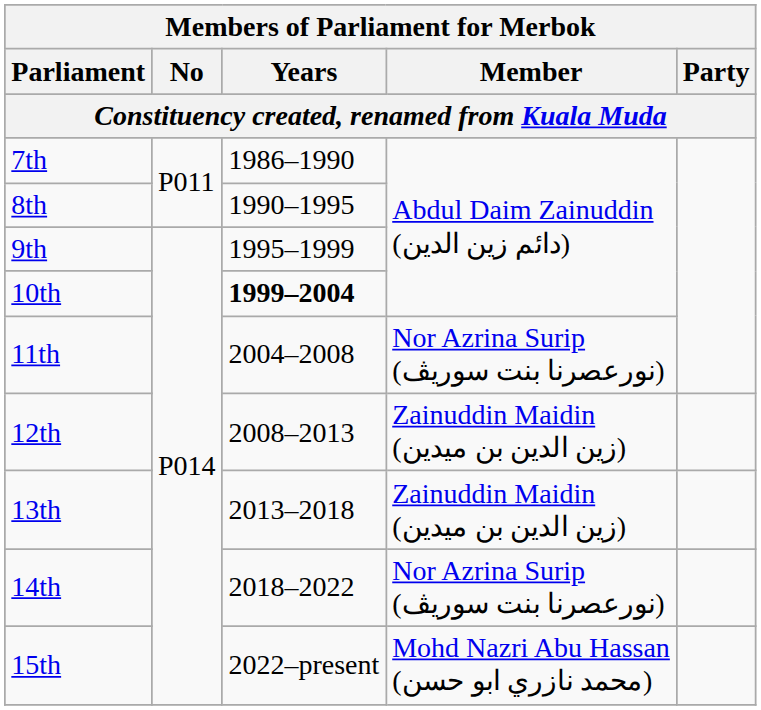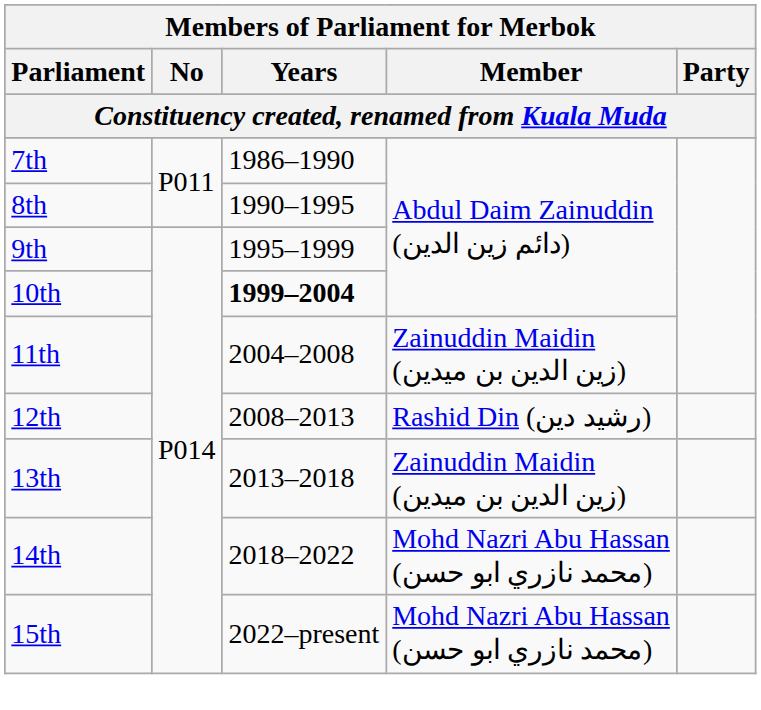11th | Member: Nor Azrina Surip (نورعصرنا بنت سوريڤ) -> Zainuddin Maidin (زين الدين بن ميدين)
12th | Member: Zainuddin Maidin (زين الدين بن ميدين) -> Rashid Din (رشيد دين)
14th | Member: Nor Azrina Surip (نورعصرنا بنت سوريڤ) -> Mohd Nazri Abu Hassan (محمد نازري ابو حسن)
